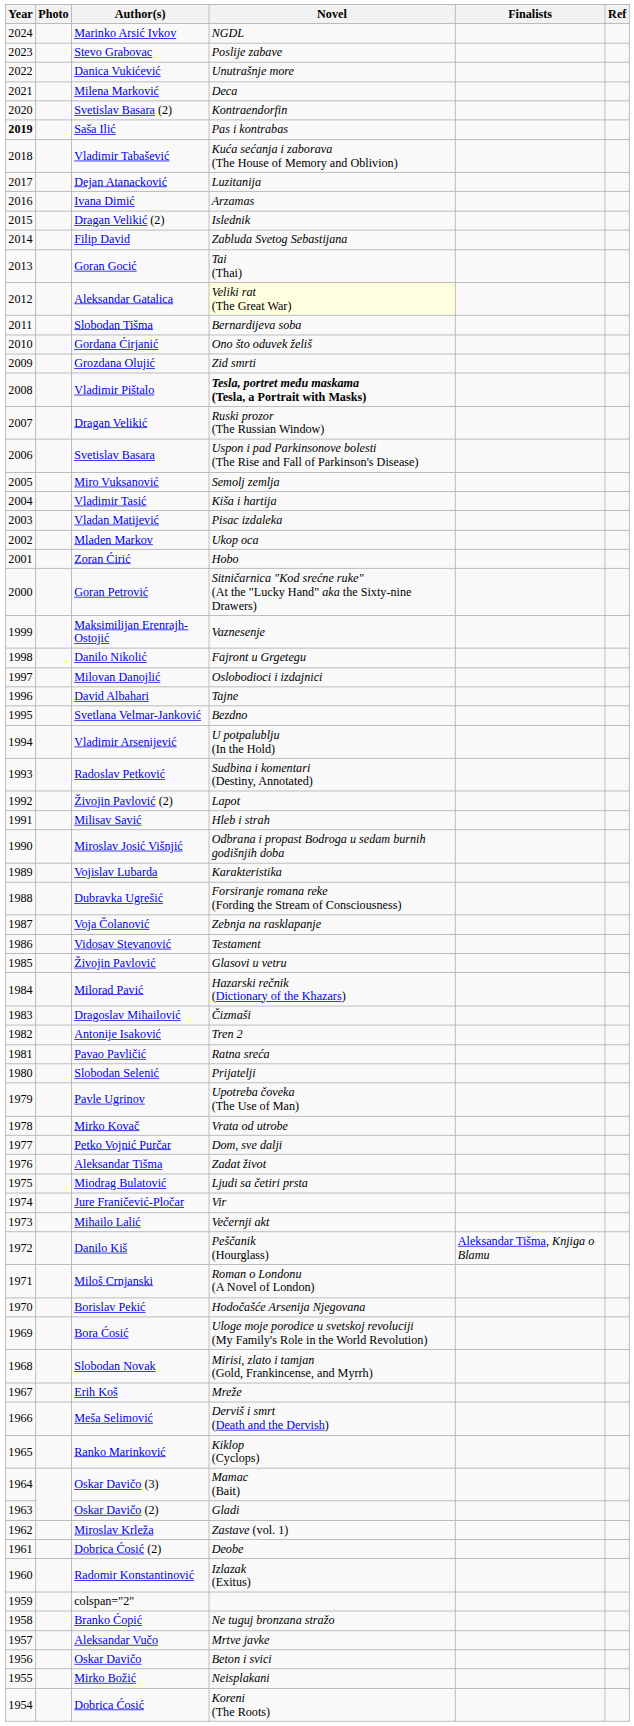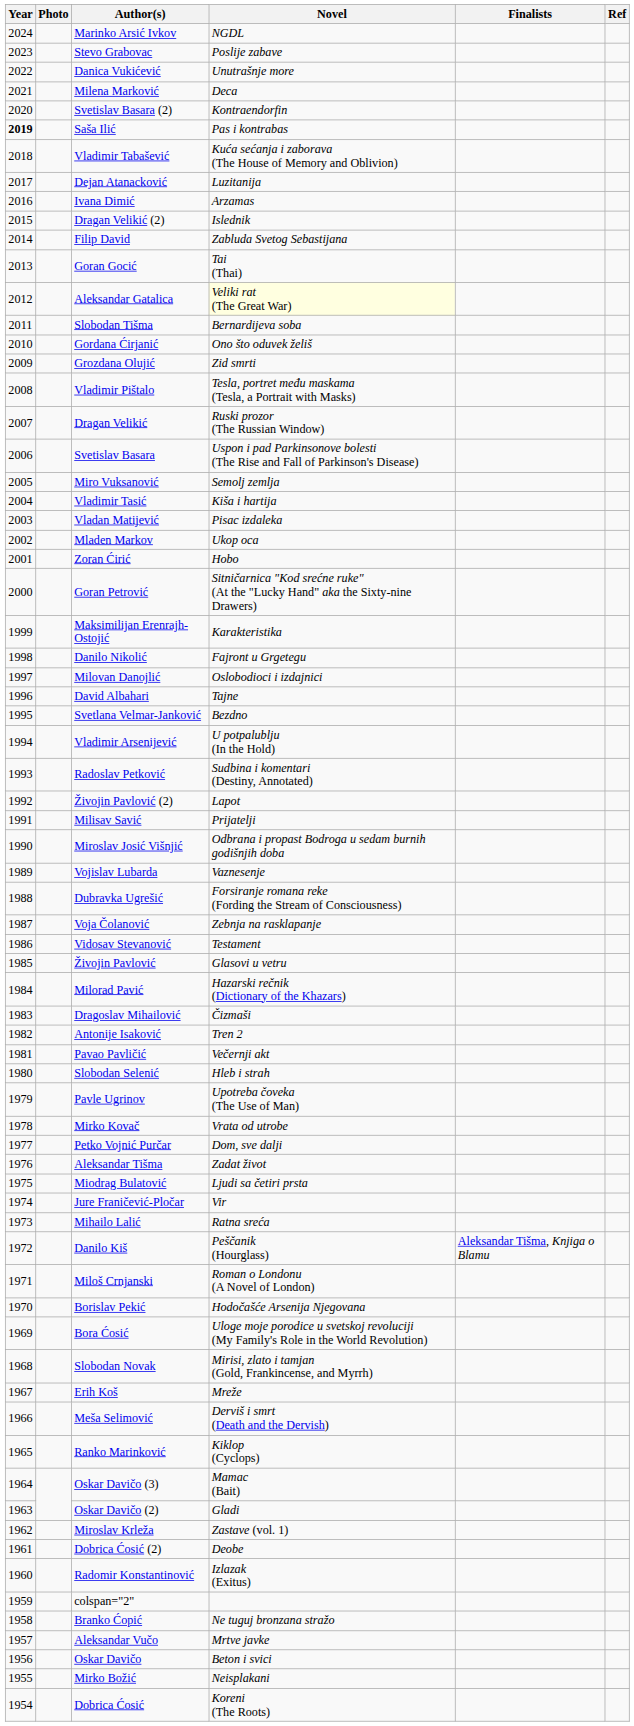Vladimir Pištalo | Novel: bold -> normal
Maksimilijan Erenrajh-Ostojić | Novel: Vaznesenje -> Karakteristika
Milisav Savić | Novel: Hleb i strah -> Prijatelji
Vojislav Lubarda | Novel: Karakteristika -> Vaznesenje
Pavao Pavličić | Novel: Ratna sreća -> Večernji akt
Slobodan Selenić | Novel: Prijatelji -> Hleb i strah
Mihailo Lalić | Novel: Večernji akt -> Ratna sreća
